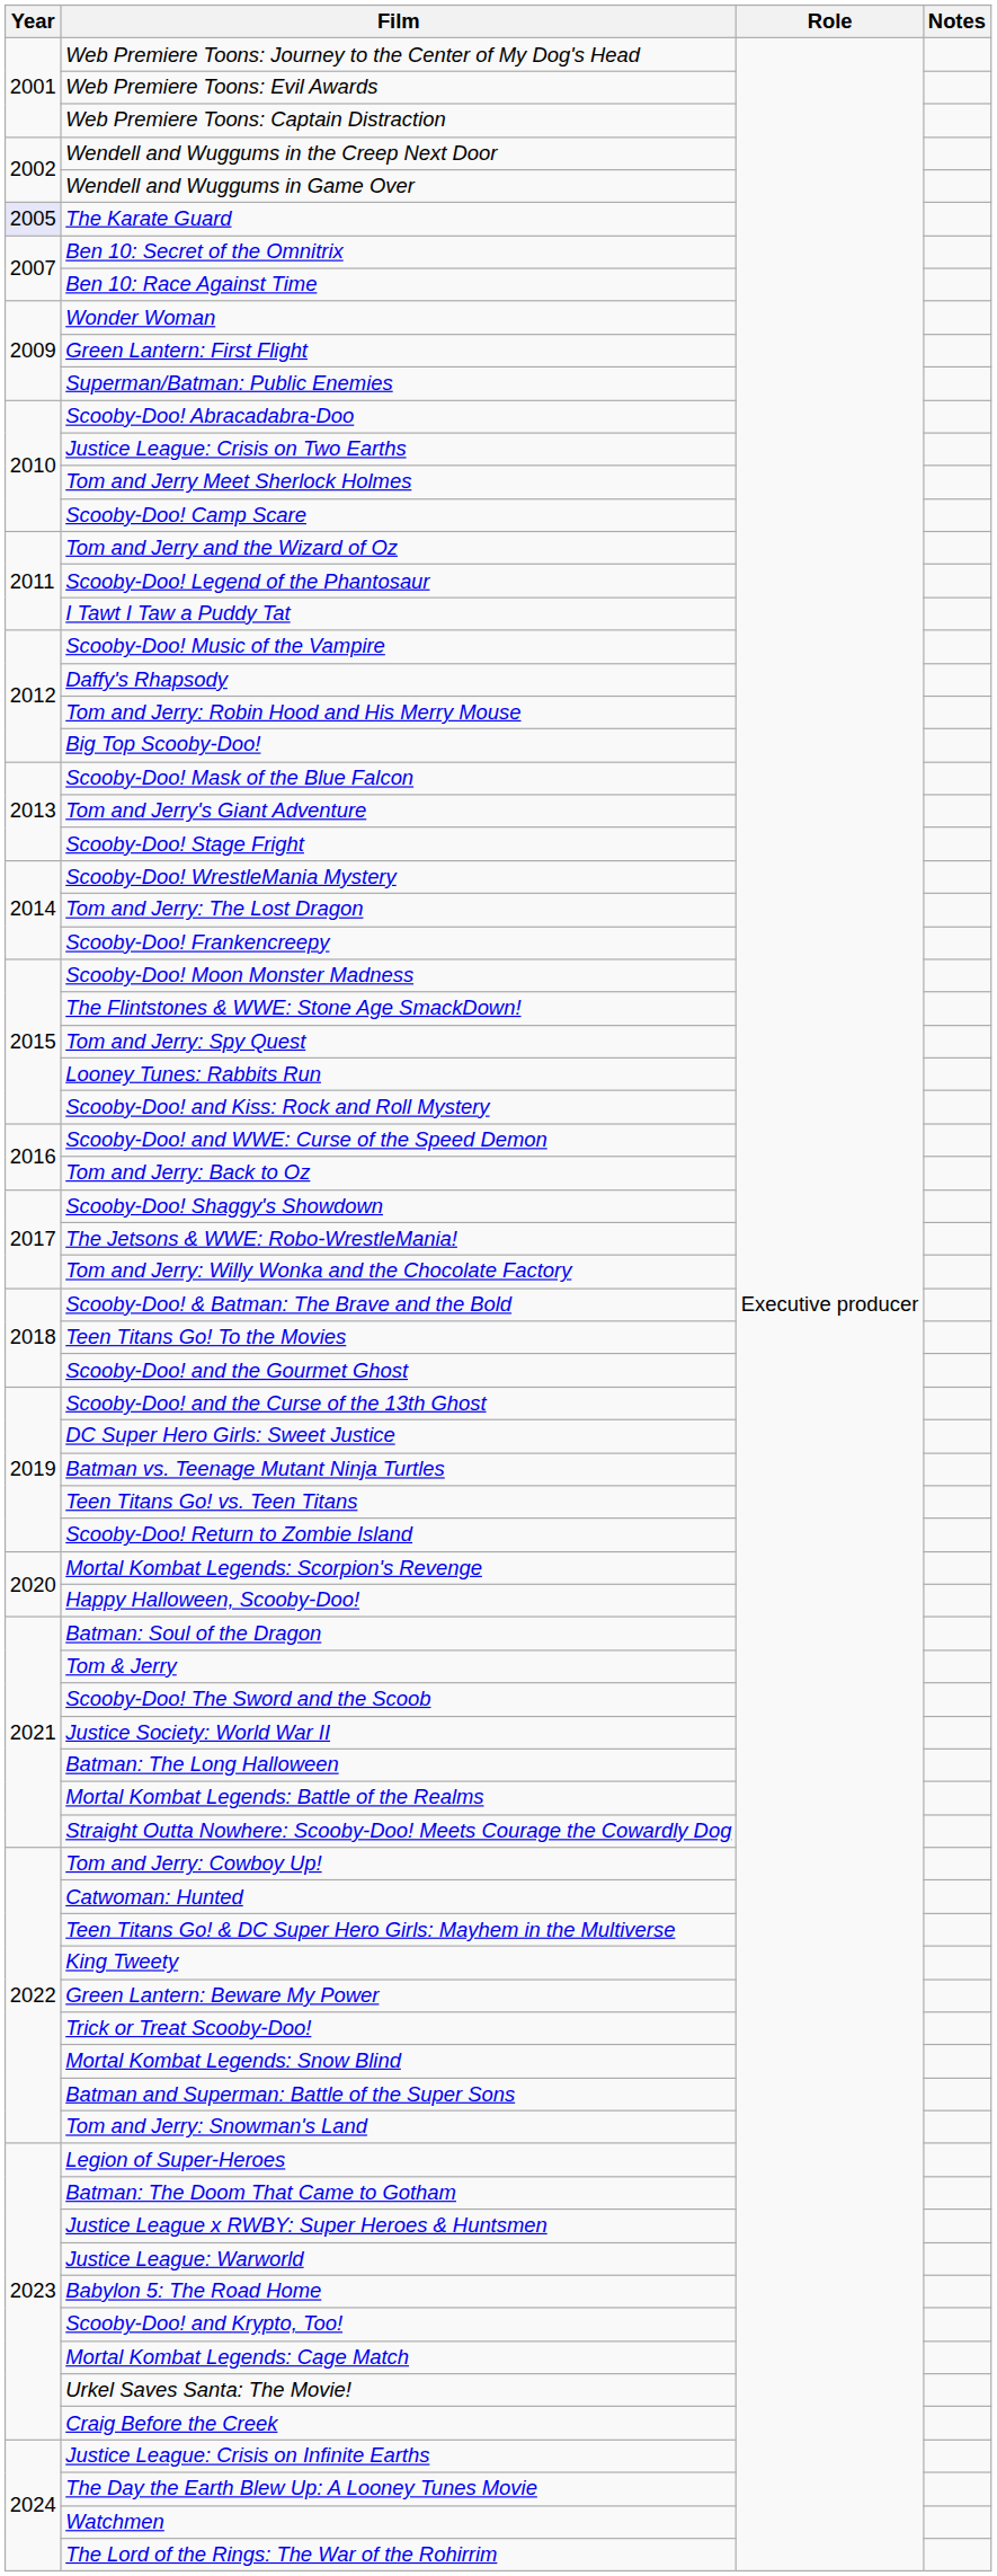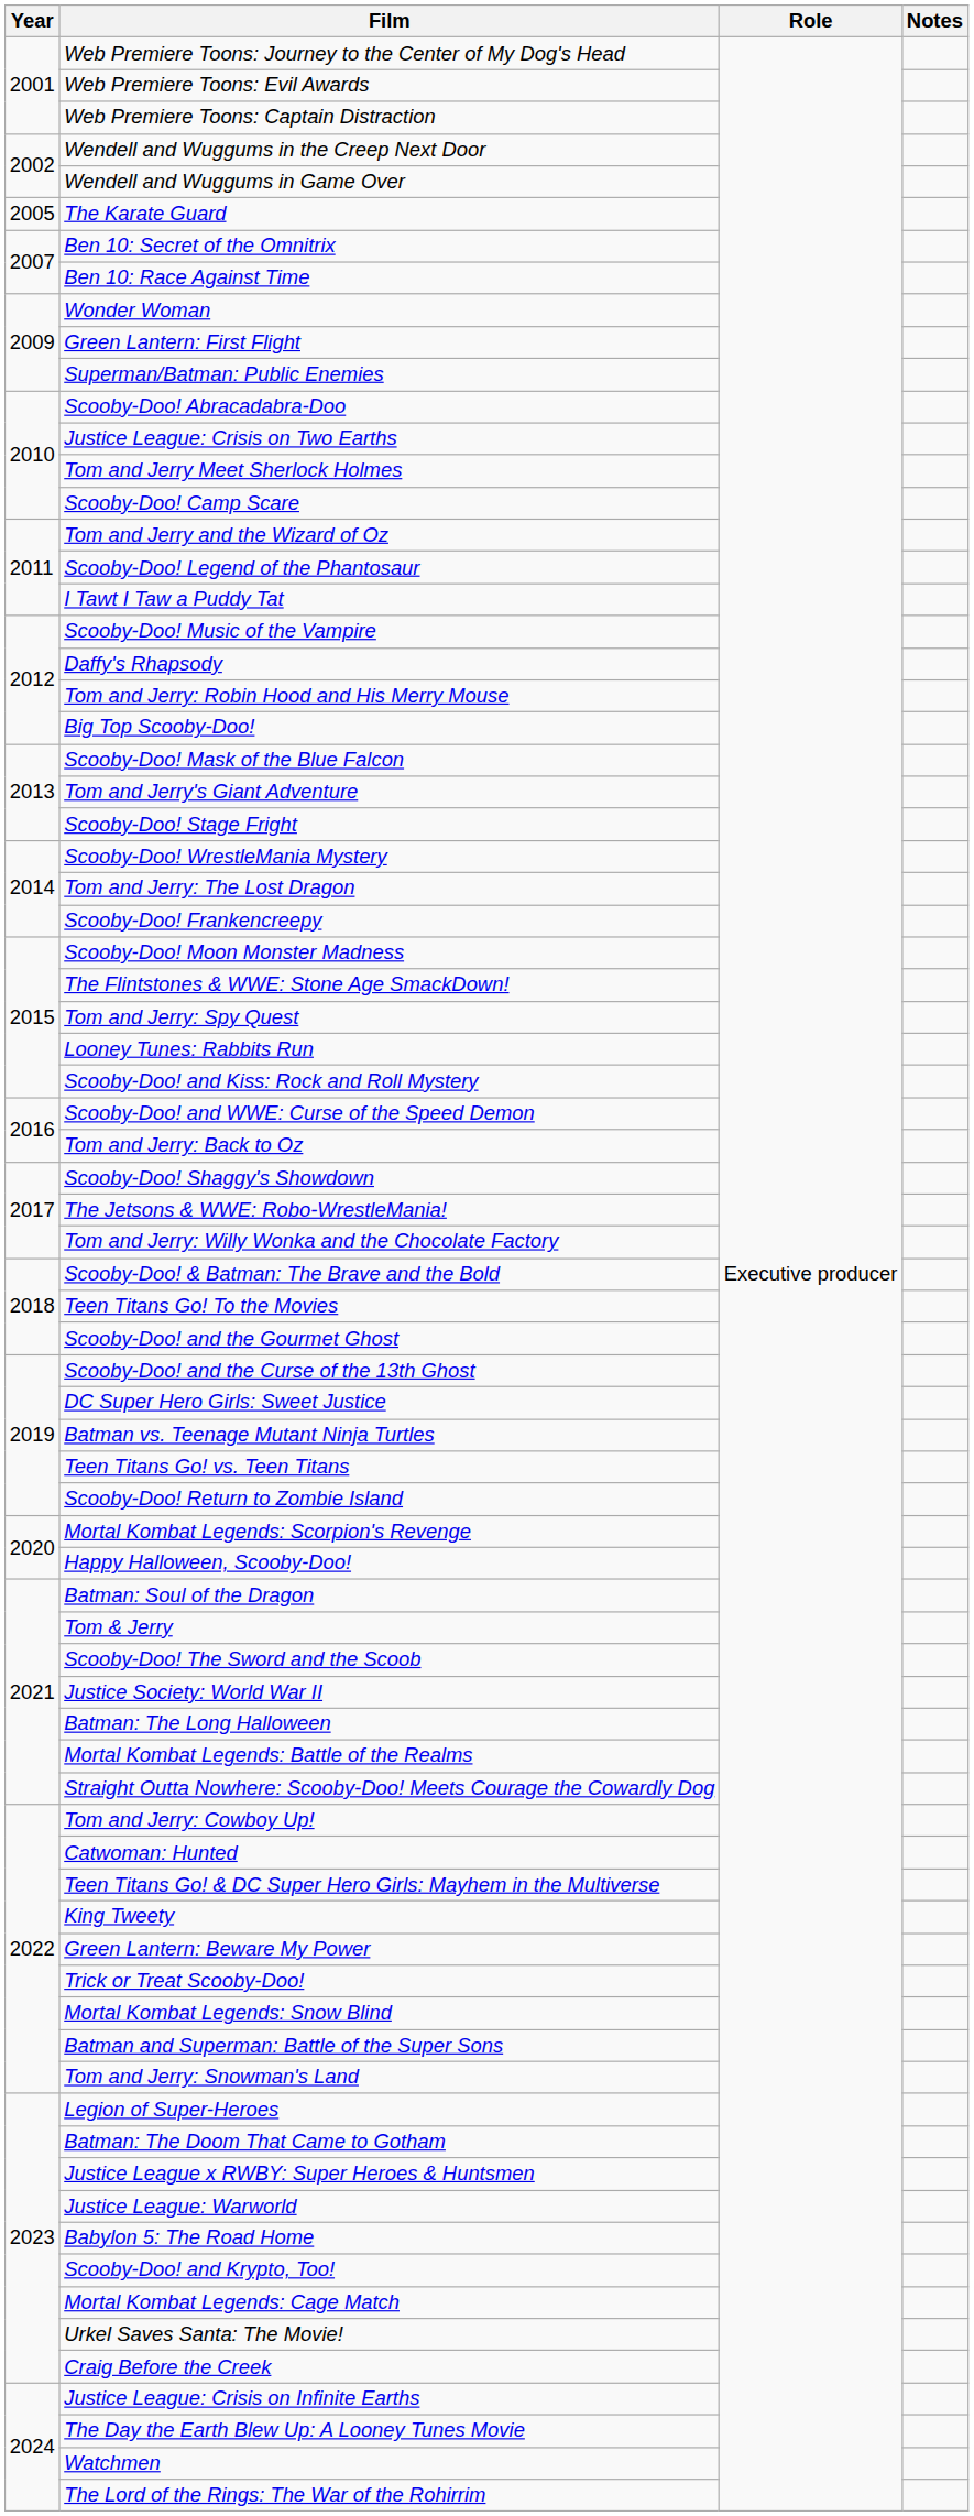The Karate Guard | Year: lavender background -> no background
